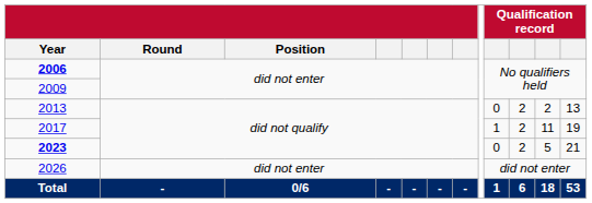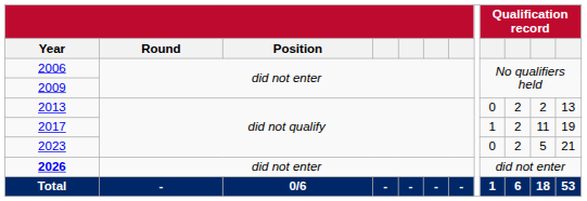2006 | Year: bold -> normal
2023 | Year: bold -> normal
2026 | Year: normal -> bold
